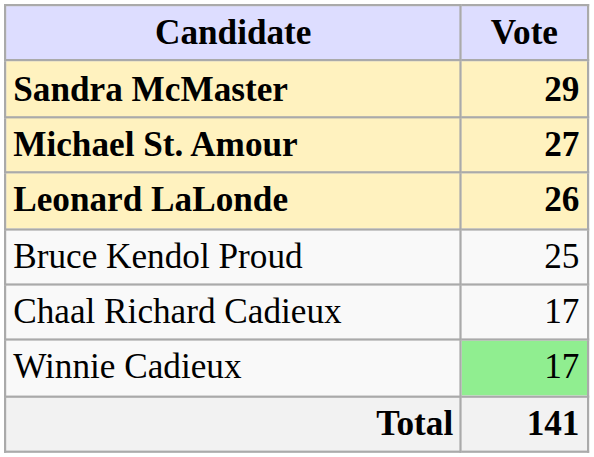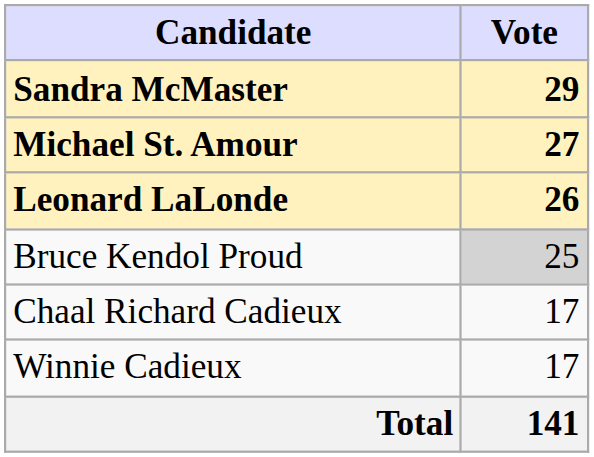Bruce Kendol Proud | Vote: no background -> lightgrey background
Winnie Cadieux | Vote: lightgreen background -> no background
